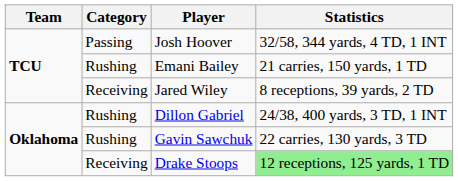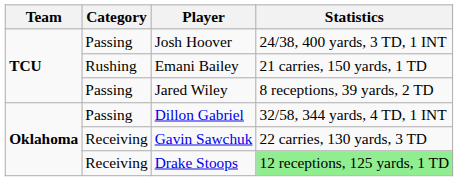Josh Hoover | Statistics: 32/58, 344 yards, 4 TD, 1 INT -> 24/38, 400 yards, 3 TD, 1 INT
Jared Wiley | Category: Receiving -> Passing
Dillon Gabriel | Category: Rushing -> Passing
Dillon Gabriel | Statistics: 24/38, 400 yards, 3 TD, 1 INT -> 32/58, 344 yards, 4 TD, 1 INT
Gavin Sawchuk | Category: Rushing -> Receiving
